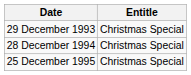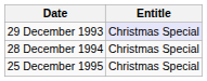29 December 1993 | Entitle: no background -> lavender background
